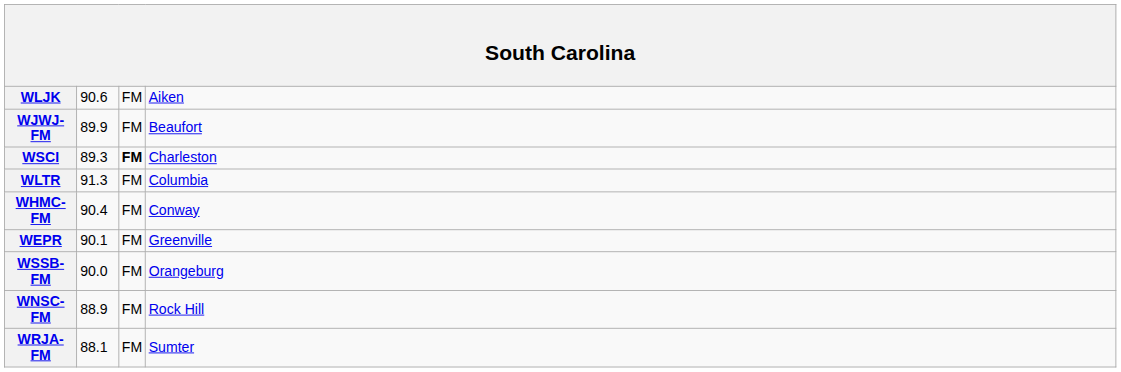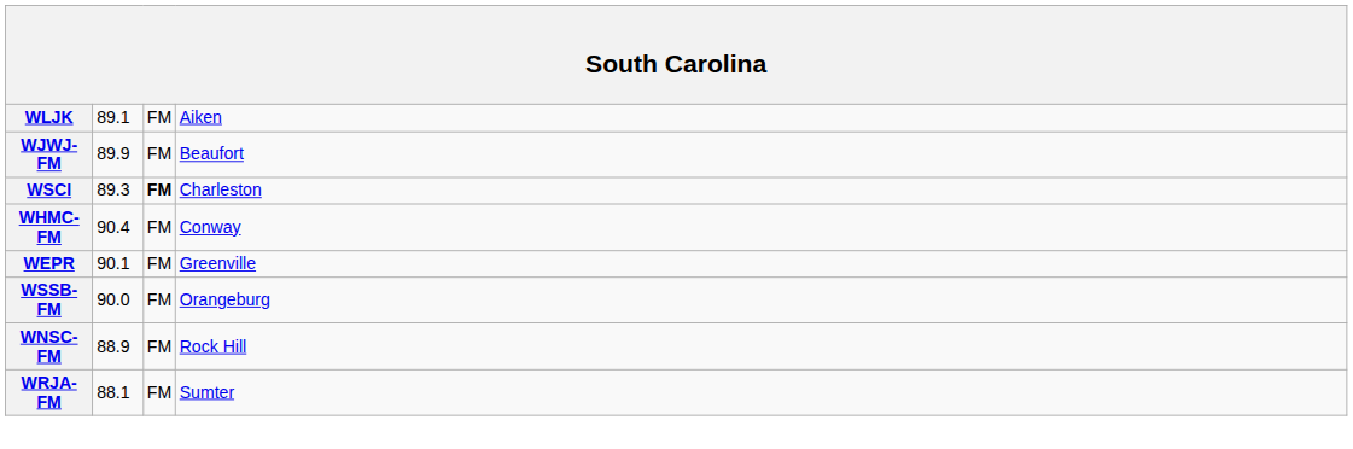WLJK | column 2: 90.6 -> 89.1
- row: WLTR | 91.3 | FM | Columbia
